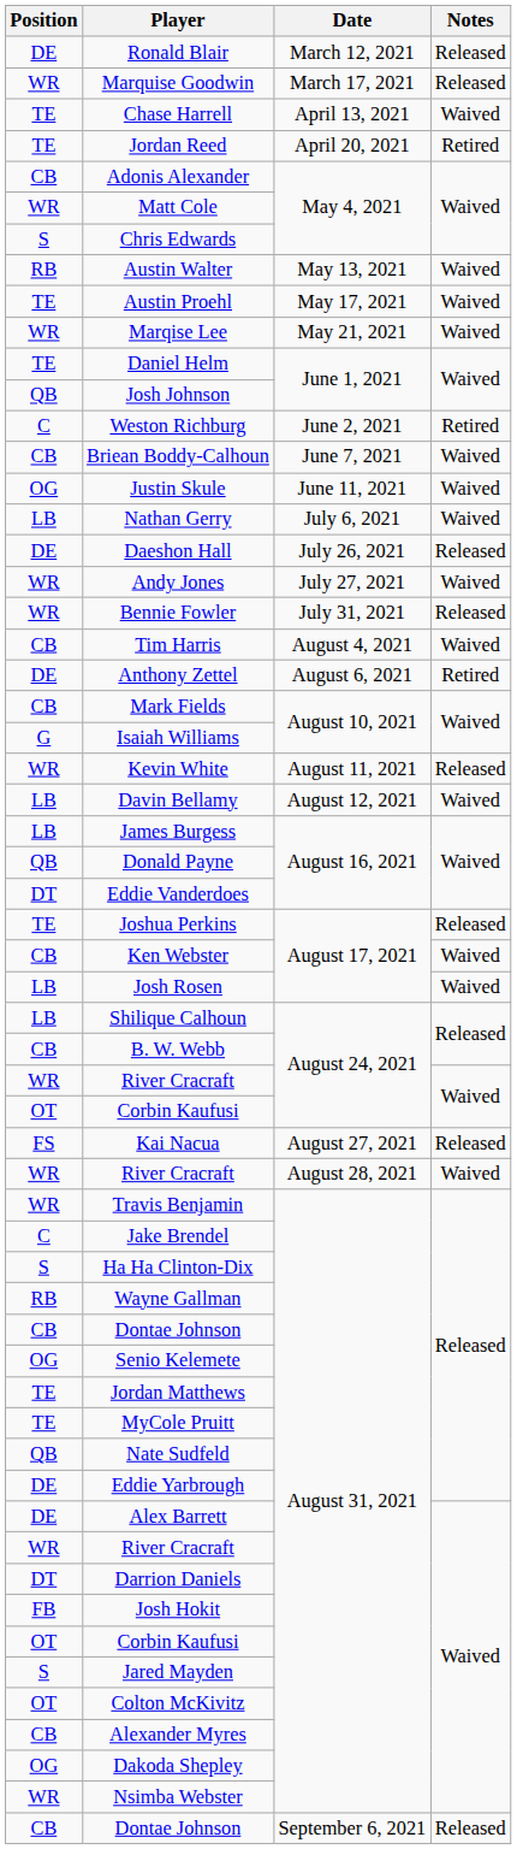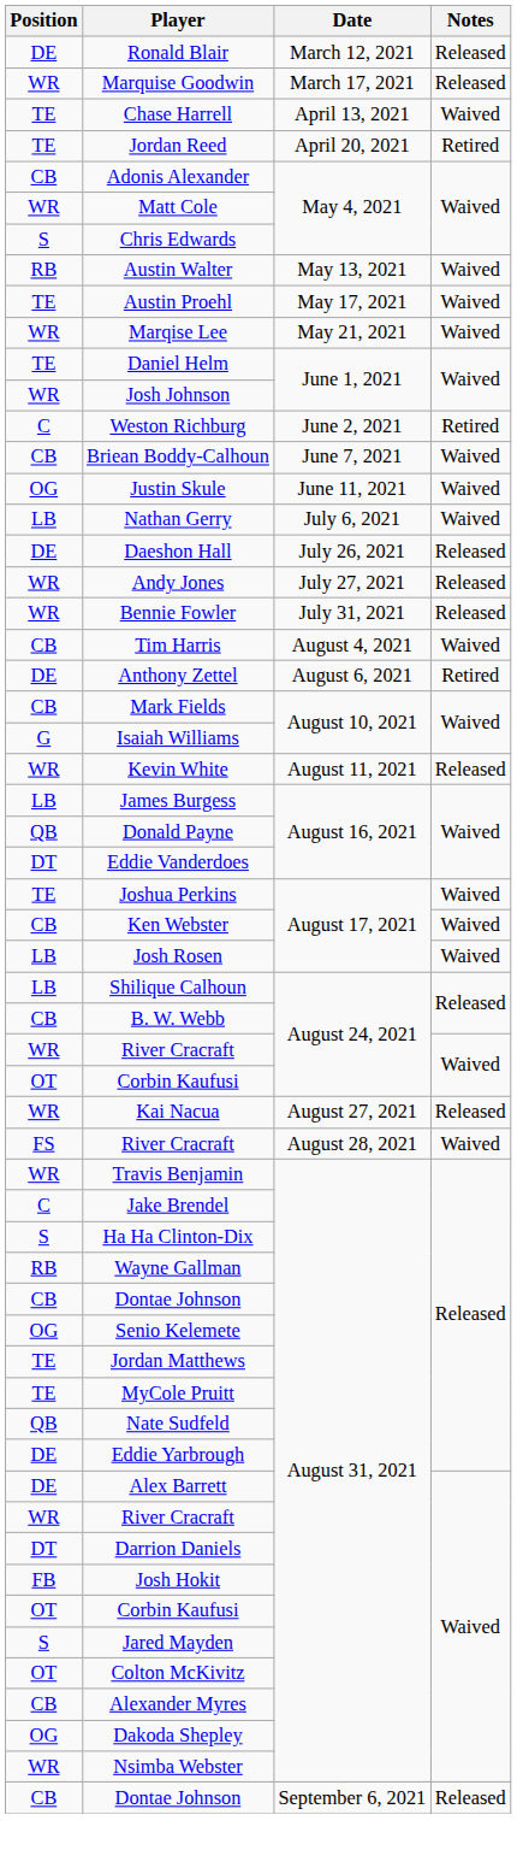Josh Johnson | Position: QB -> WR
Andy Jones | Notes: Waived -> Released
- row: LB | Davin Bellamy | August 12, 2021 | Waived
Joshua Perkins | Notes: Released -> Waived
Kai Nacua | Position: FS -> WR
River Cracraft / August 28, 2021 | Position: WR -> FS
